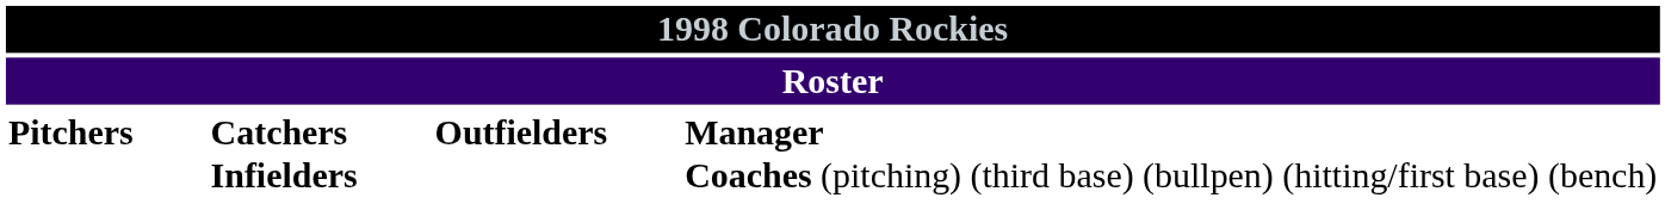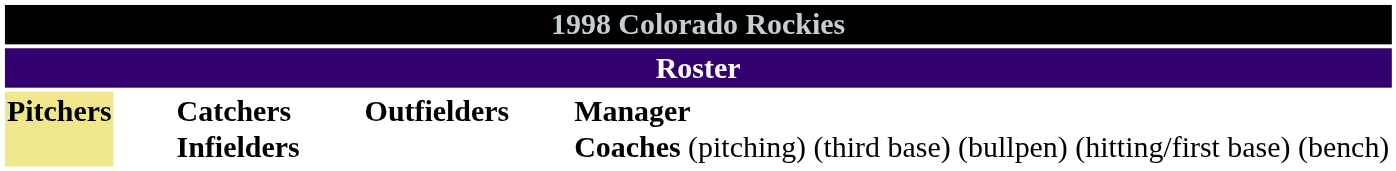Pitchers | column 1: no background -> khaki background
